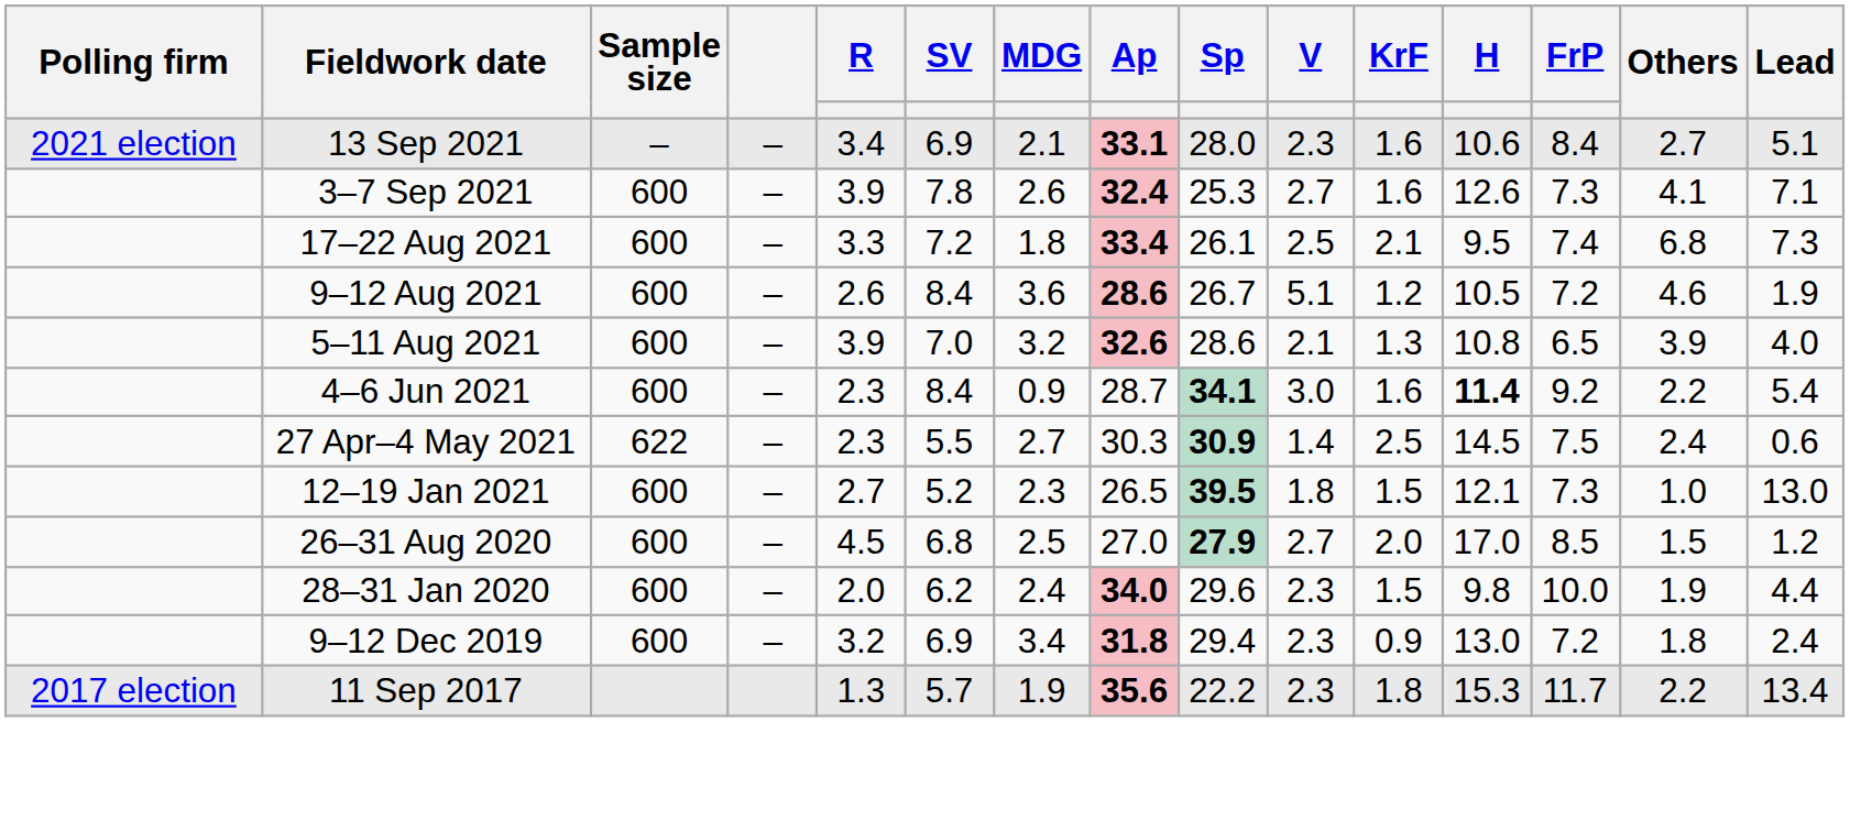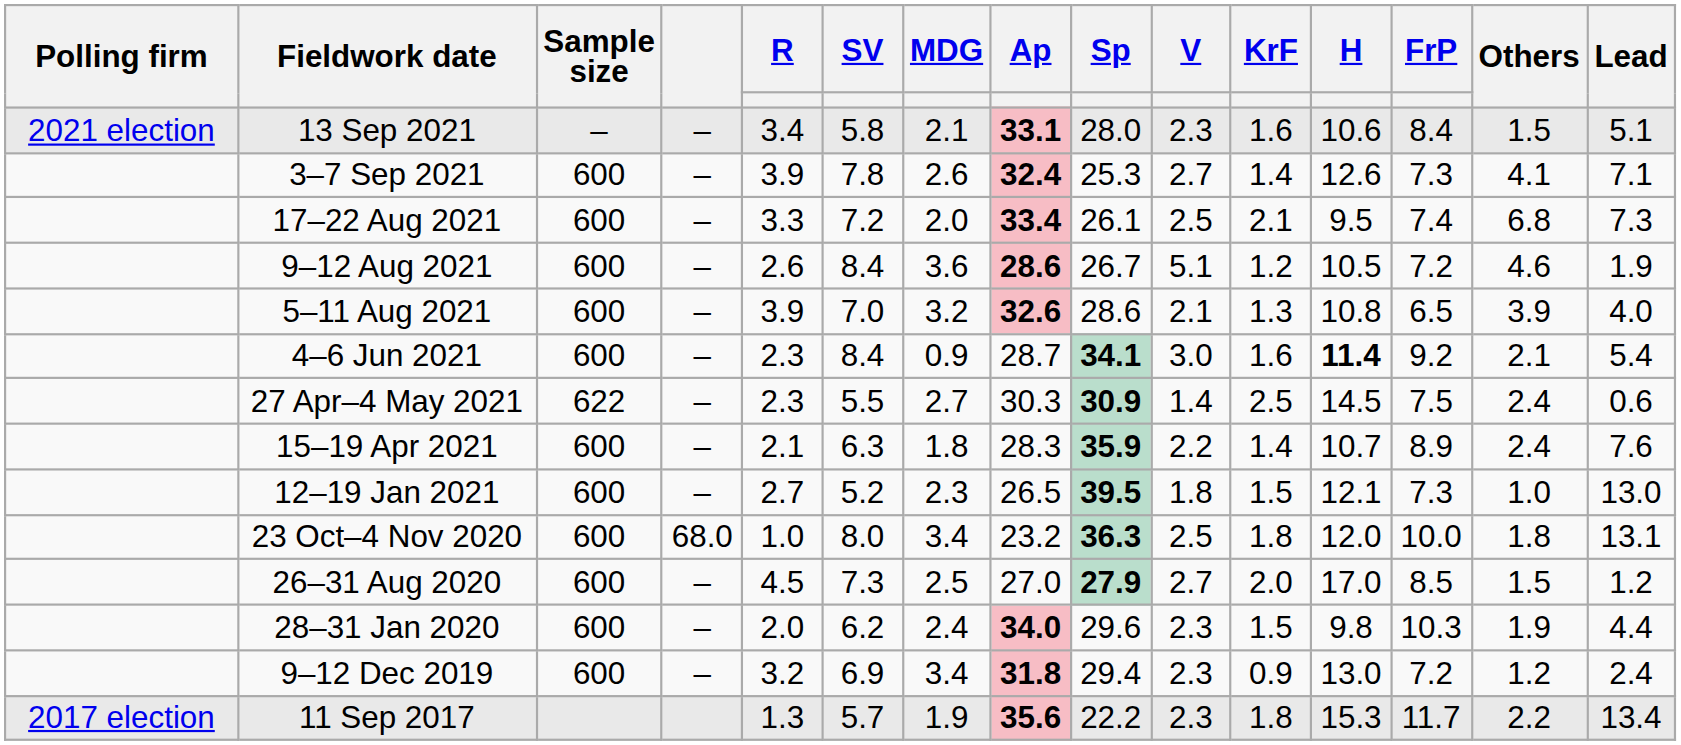13 Sep 2021 | SV: 6.9 -> 5.8
13 Sep 2021 | Others: 2.7 -> 1.5
3–7 Sep 2021 | KrF: 1.6 -> 1.4
17–22 Aug 2021 | MDG: 1.8 -> 2.0
4–6 Jun 2021 | Others: 2.2 -> 2.1
+ row: 15–19 Apr 2021 | 600 | – | 2.1 | 6.3 | 1.8 | 28.3 | 35.9 | 2.2 | 1.4 | 10.7 | 8.9 | 2.4 | 7.6
+ row: 23 Oct–4 Nov 2020 | 600 | 68.0 | 1.0 | 8.0 | 3.4 | 23.2 | 36.3 | 2.5 | 1.8 | 12.0 | 10.0 | 1.8 | 13.1
26–31 Aug 2020 | SV: 6.8 -> 7.3
28–31 Jan 2020 | FrP: 10.0 -> 10.3
9–12 Dec 2019 | Others: 1.8 -> 1.2
